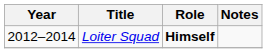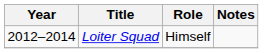Loiter Squad | Role: bold -> normal
